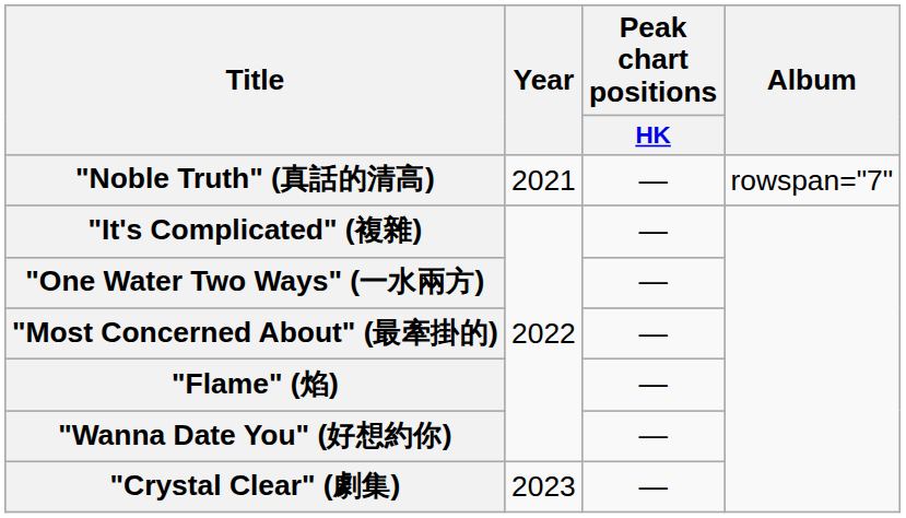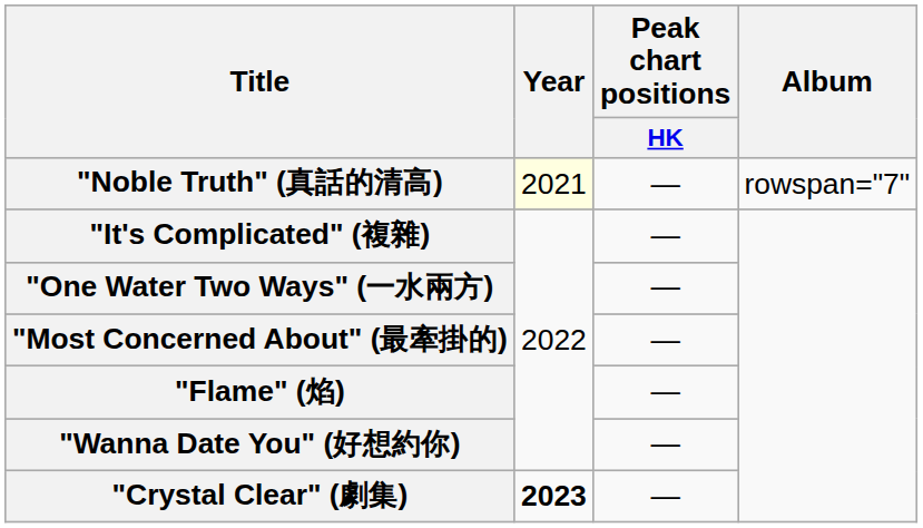"Noble Truth" (真話的清高) | Year: no background -> lightyellow background
"Crystal Clear" (劇集) | Year: normal -> bold
